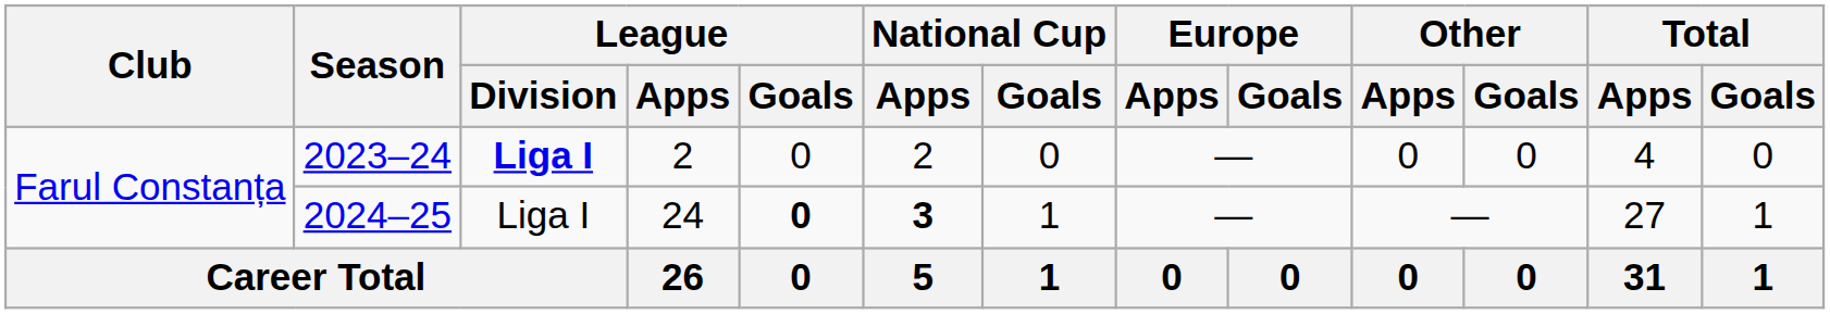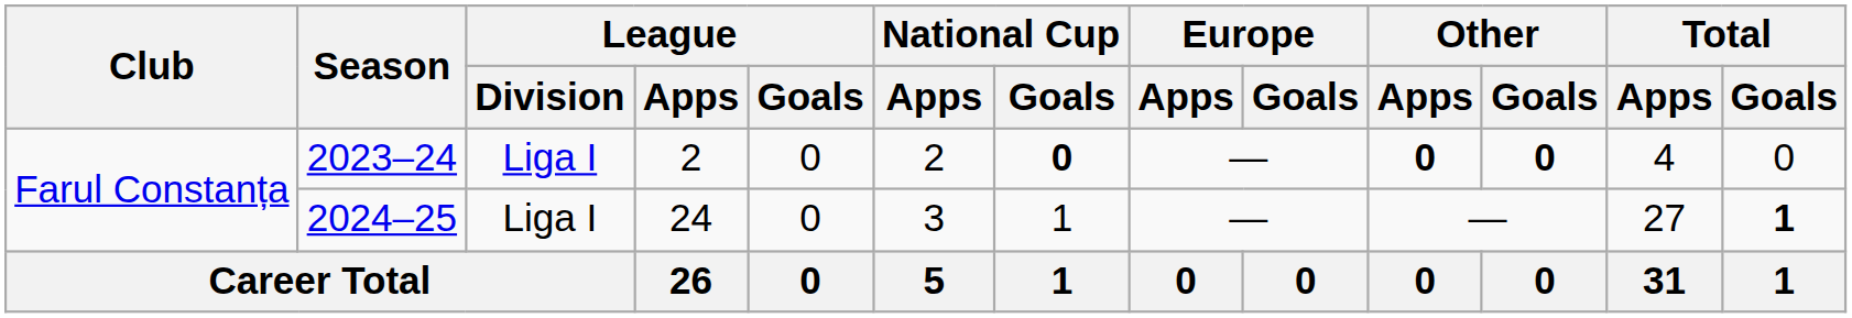2023–24 | League / Division: bold -> normal
2023–24 | National Cup / Goals: normal -> bold
2023–24 | Other / Apps: normal -> bold
2023–24 | Other / Goals: normal -> bold
2024–25 | League / Goals: bold -> normal
2024–25 | National Cup / Apps: bold -> normal
2024–25 | Total / Goals: normal -> bold
